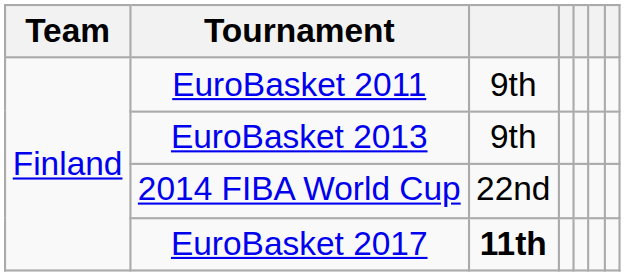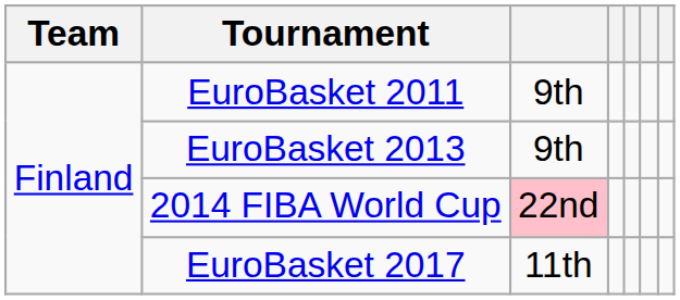2014 FIBA World Cup | column 3: no background -> pink background
EuroBasket 2017 | column 3: bold -> normal
